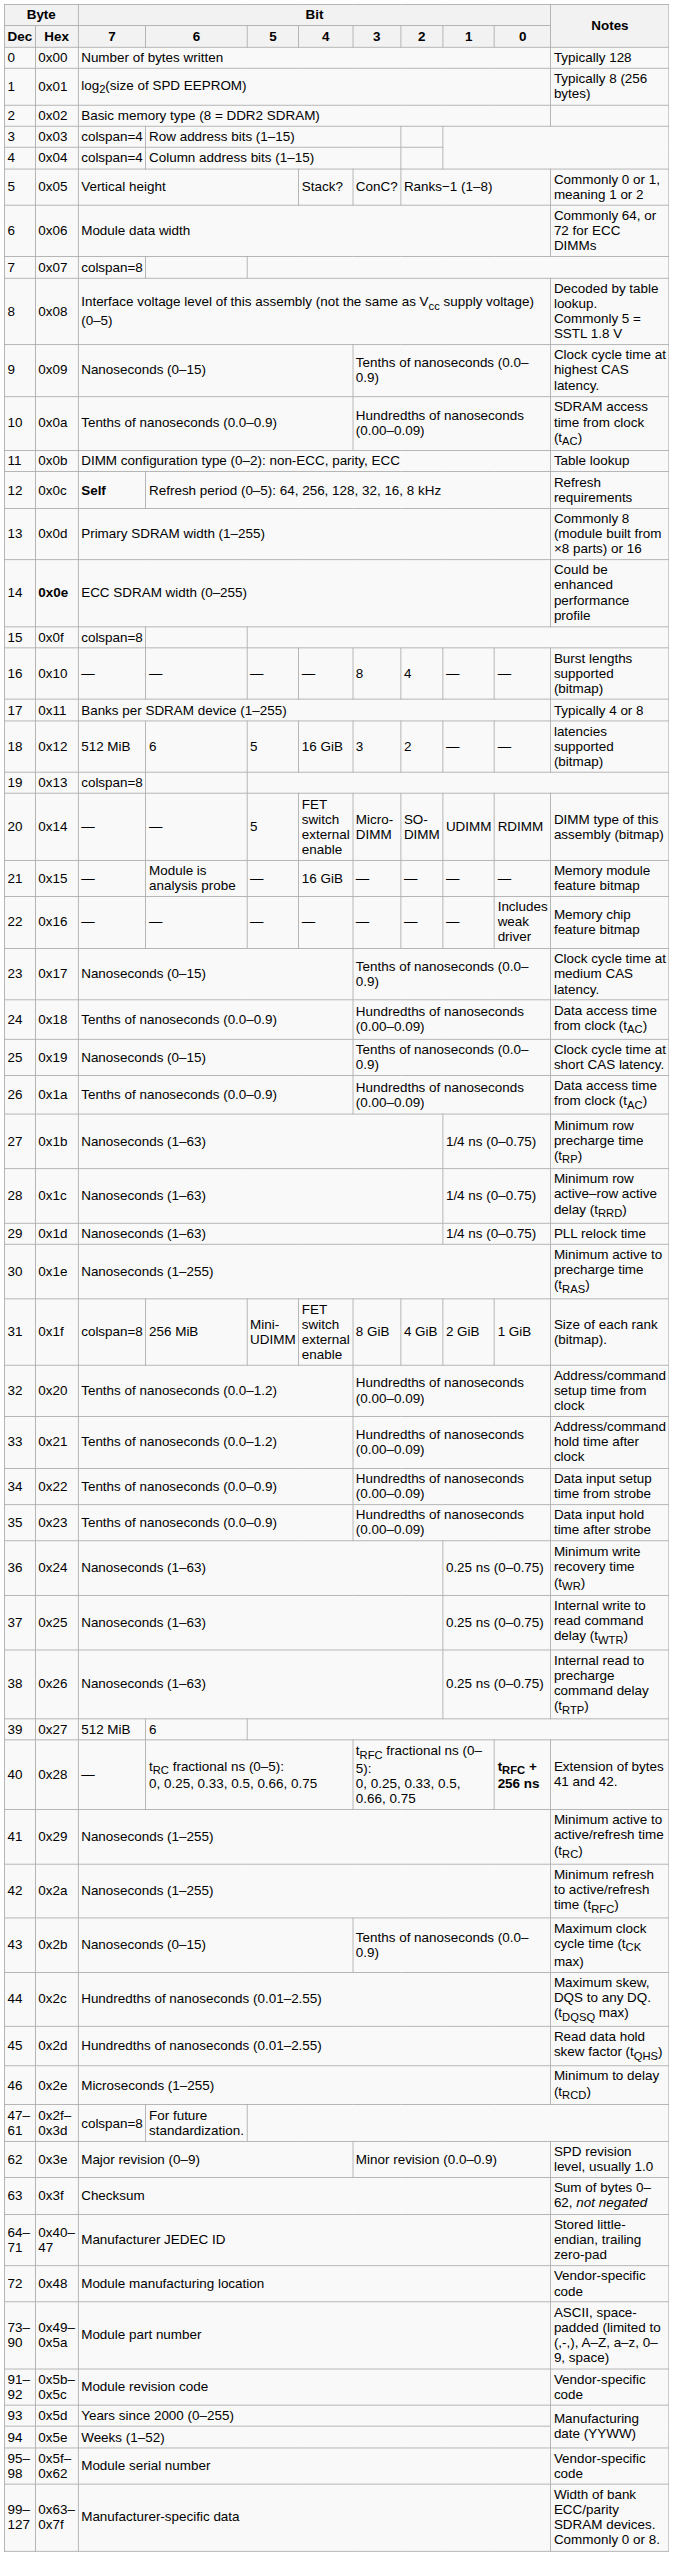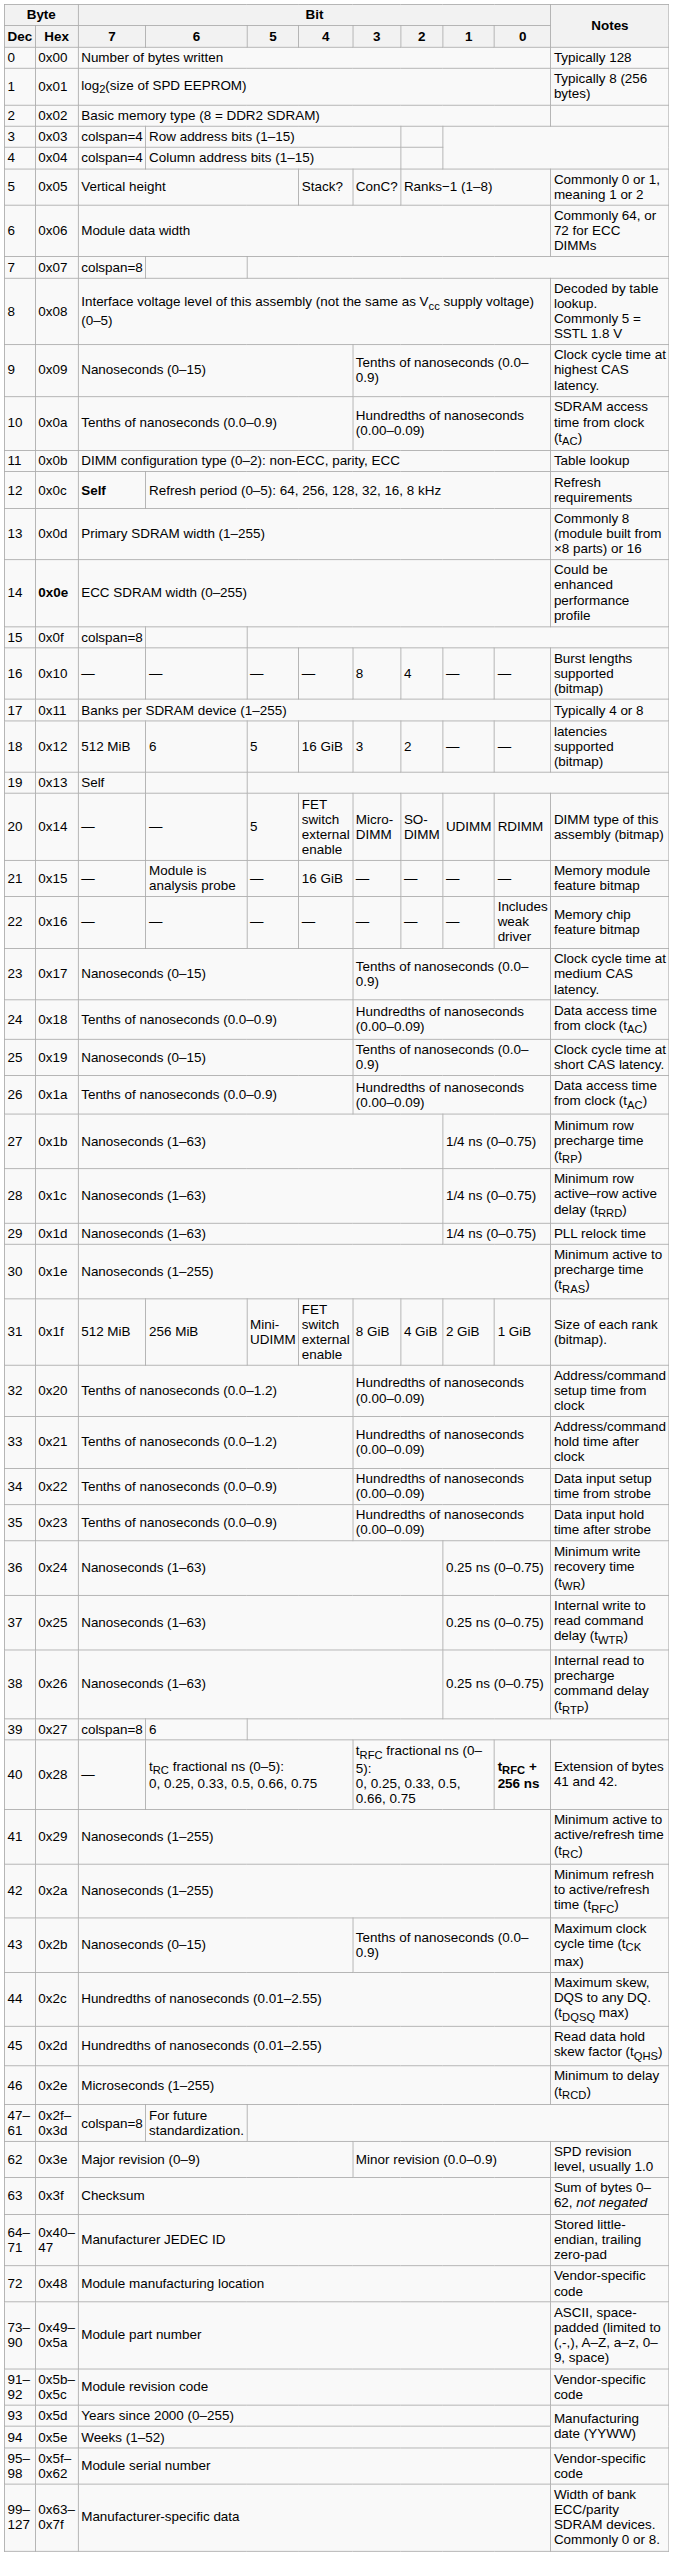19 | Bit / 7: colspan=8 -> Self
31 | Bit / 7: colspan=8 -> 512 MiB
39 | Bit / 7: 512 MiB -> colspan=8
